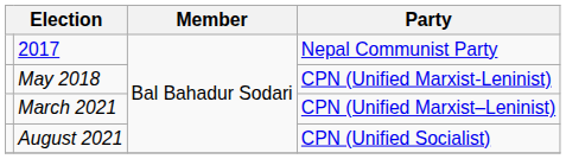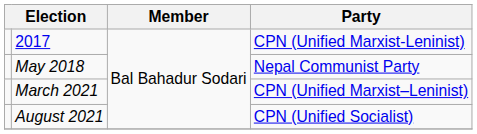2017 | Party: Nepal Communist Party -> CPN (Unified Marxist-Leninist)
May 2018 | Party: CPN (Unified Marxist-Leninist) -> Nepal Communist Party
